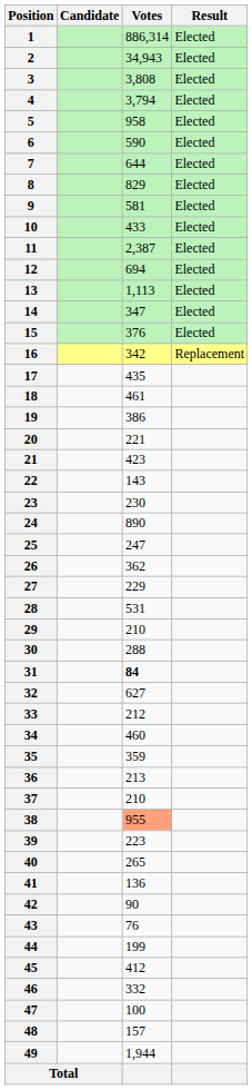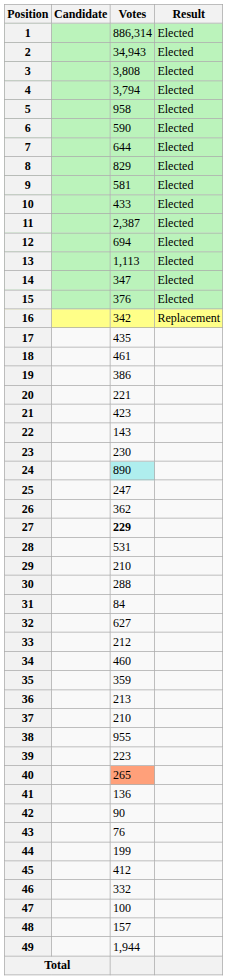24 | Votes: no background -> paleturquoise background
27 | Votes: normal -> bold
31 | Votes: bold -> normal
38 | Votes: lightsalmon background -> no background
40 | Votes: no background -> lightsalmon background
